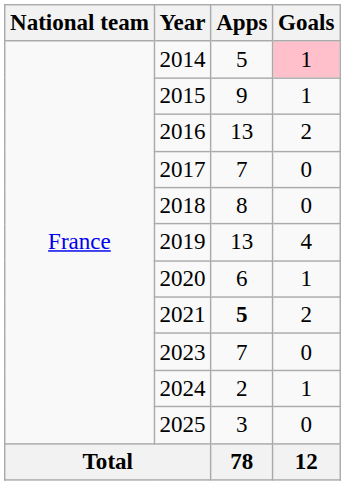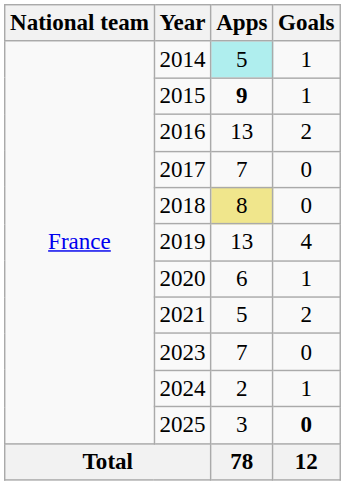2014 | Apps: no background -> paleturquoise background
2014 | Goals: pink background -> no background
2015 | Apps: normal -> bold
2018 | Apps: no background -> khaki background
2021 | Apps: bold -> normal
2025 | Goals: normal -> bold
